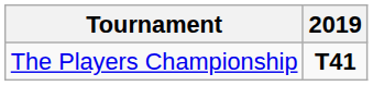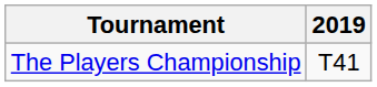The Players Championship | 2019: bold -> normal
